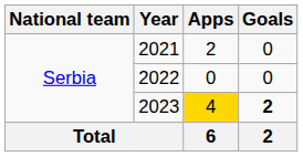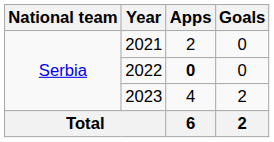2022 | Apps: normal -> bold
2023 | Apps: gold background -> no background
2023 | Goals: bold -> normal
